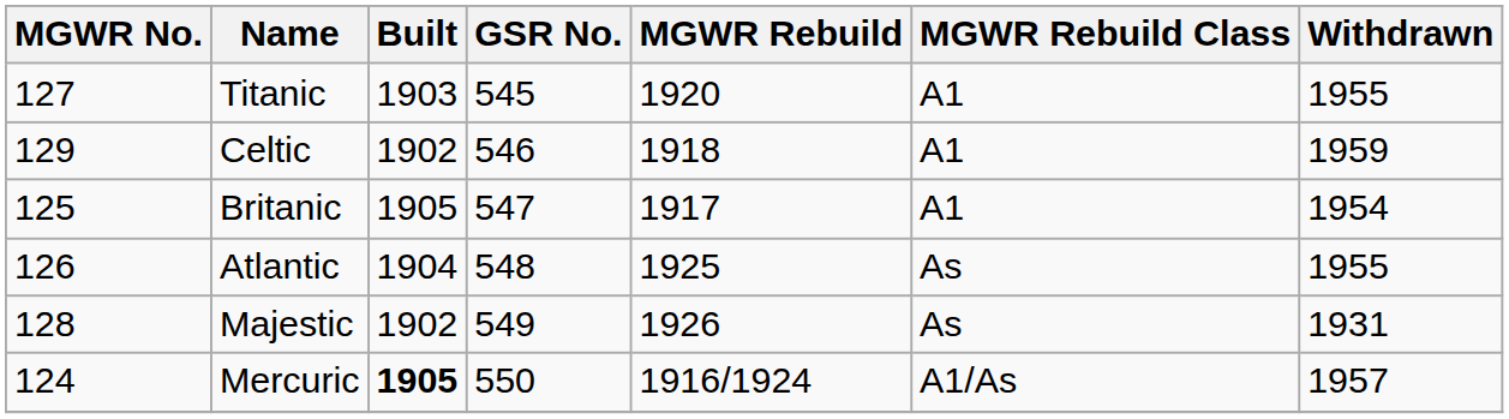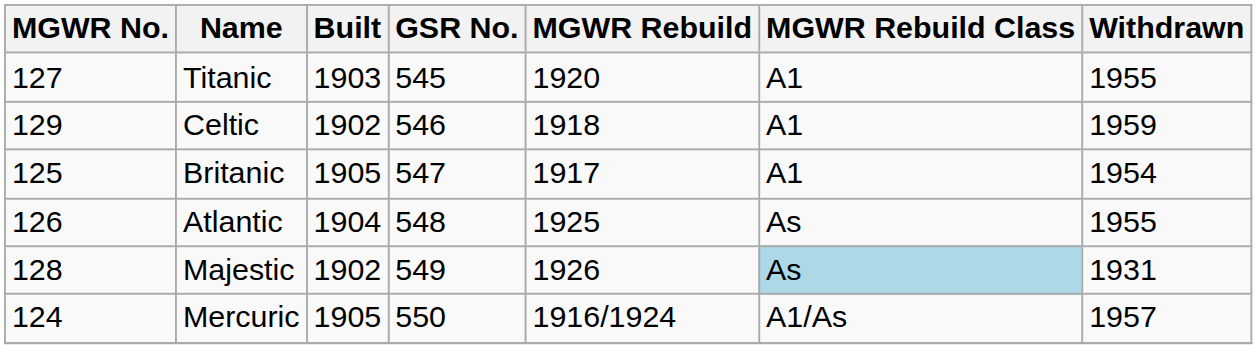Majestic | MGWR Rebuild Class: no background -> lightblue background
Mercuric | Built: bold -> normal
